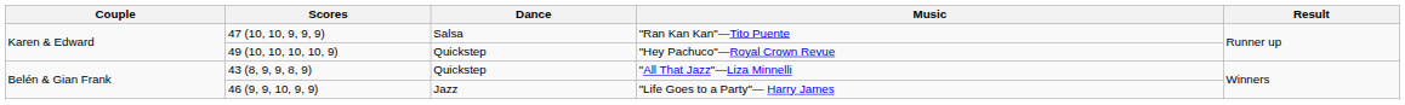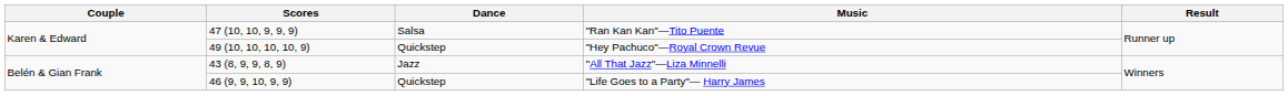"All That Jazz"—Liza Minnelli | Dance: Quickstep -> Jazz
"Life Goes to a Party"— Harry James | Dance: Jazz -> Quickstep
